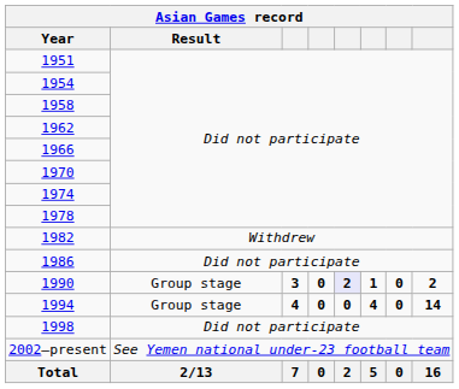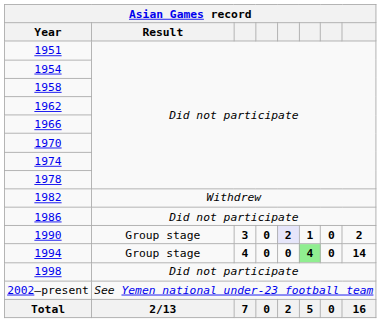1994 | column 6: no background -> lightgreen background
